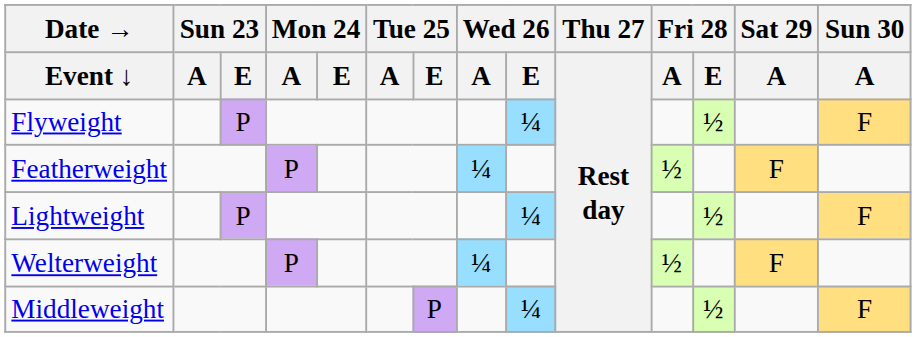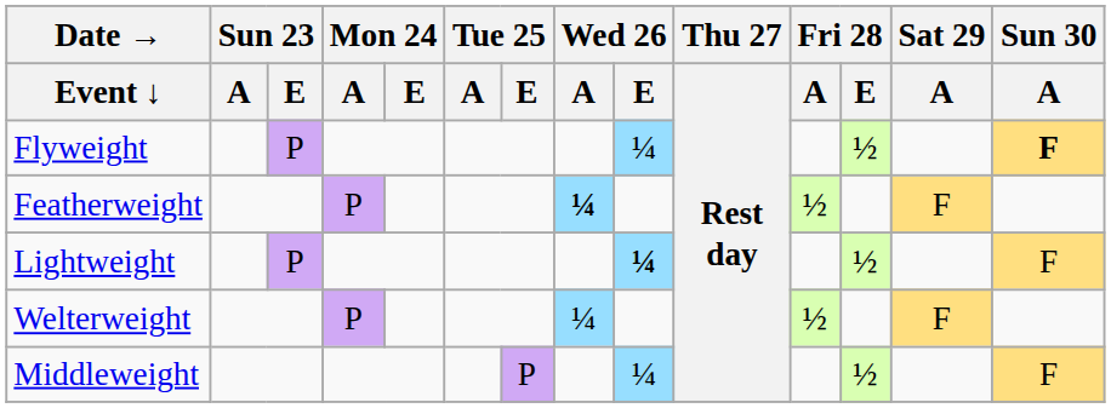Flyweight | Sun 30 / A: normal -> bold
Featherweight | Wed 26 / A: normal -> bold
Lightweight | Wed 26 / E: normal -> bold
